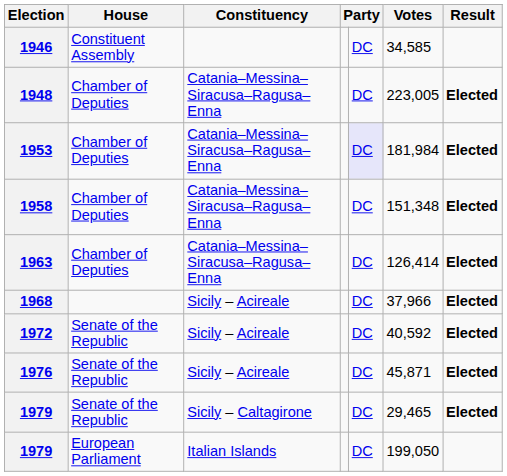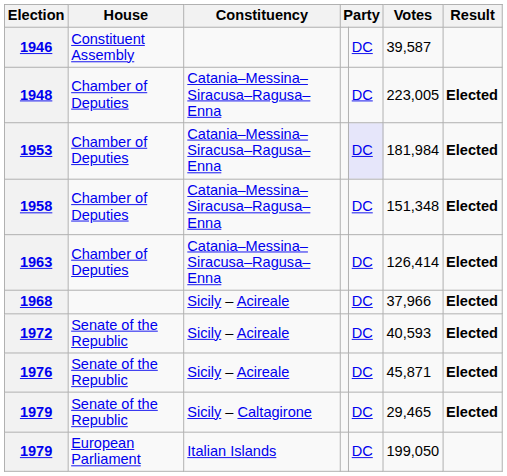1946 | Votes: 34,585 -> 39,587
1972 | Votes: 40,592 -> 40,593
